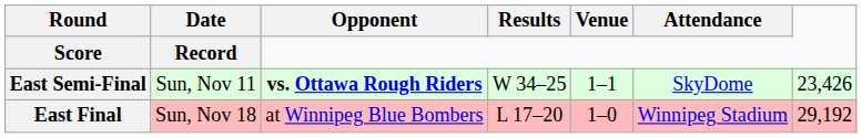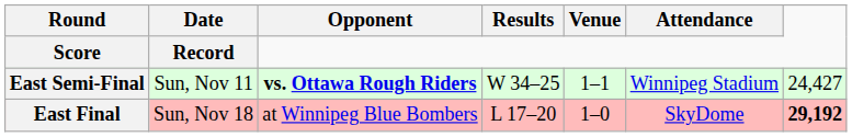East Semi-Final | Attendance: SkyDome -> Winnipeg Stadium
East Semi-Final | column 7: 23,426 -> 24,427
East Final | Attendance: Winnipeg Stadium -> SkyDome
East Final | column 7: normal -> bold
